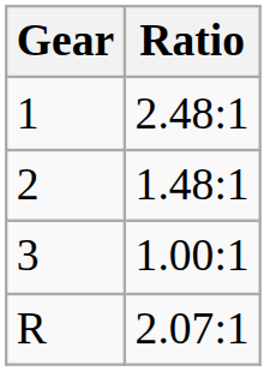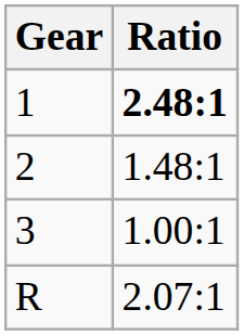1 | Ratio: normal -> bold
